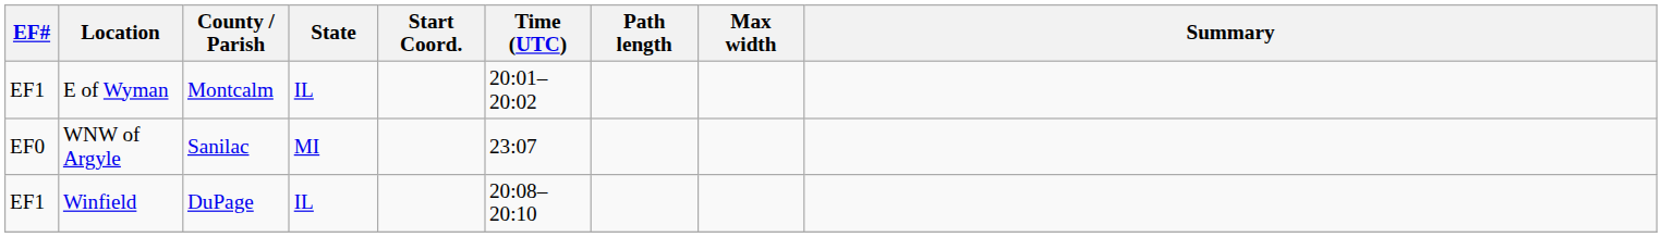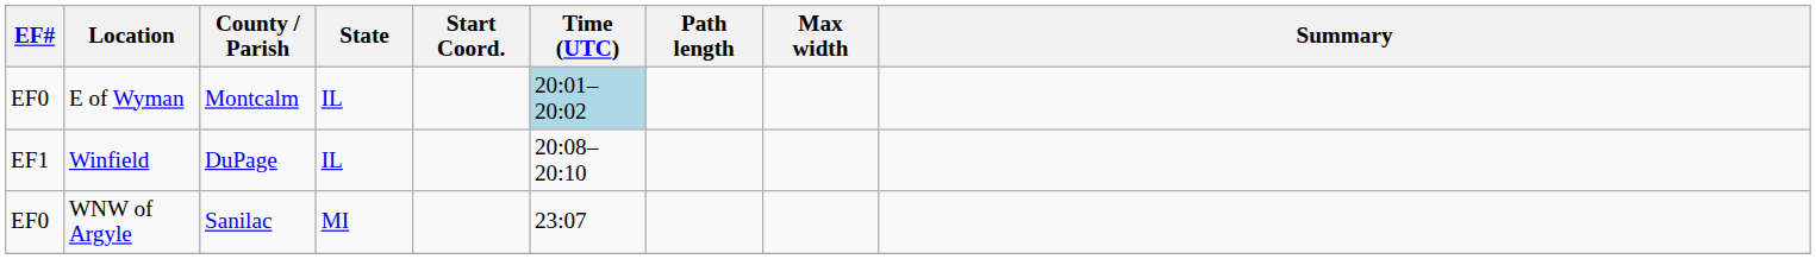E of Wyman | EF#: EF1 -> EF0
E of Wyman | Time (UTC): no background -> lightblue background
rows swapped: Winfield <-> WNW of Argyle
